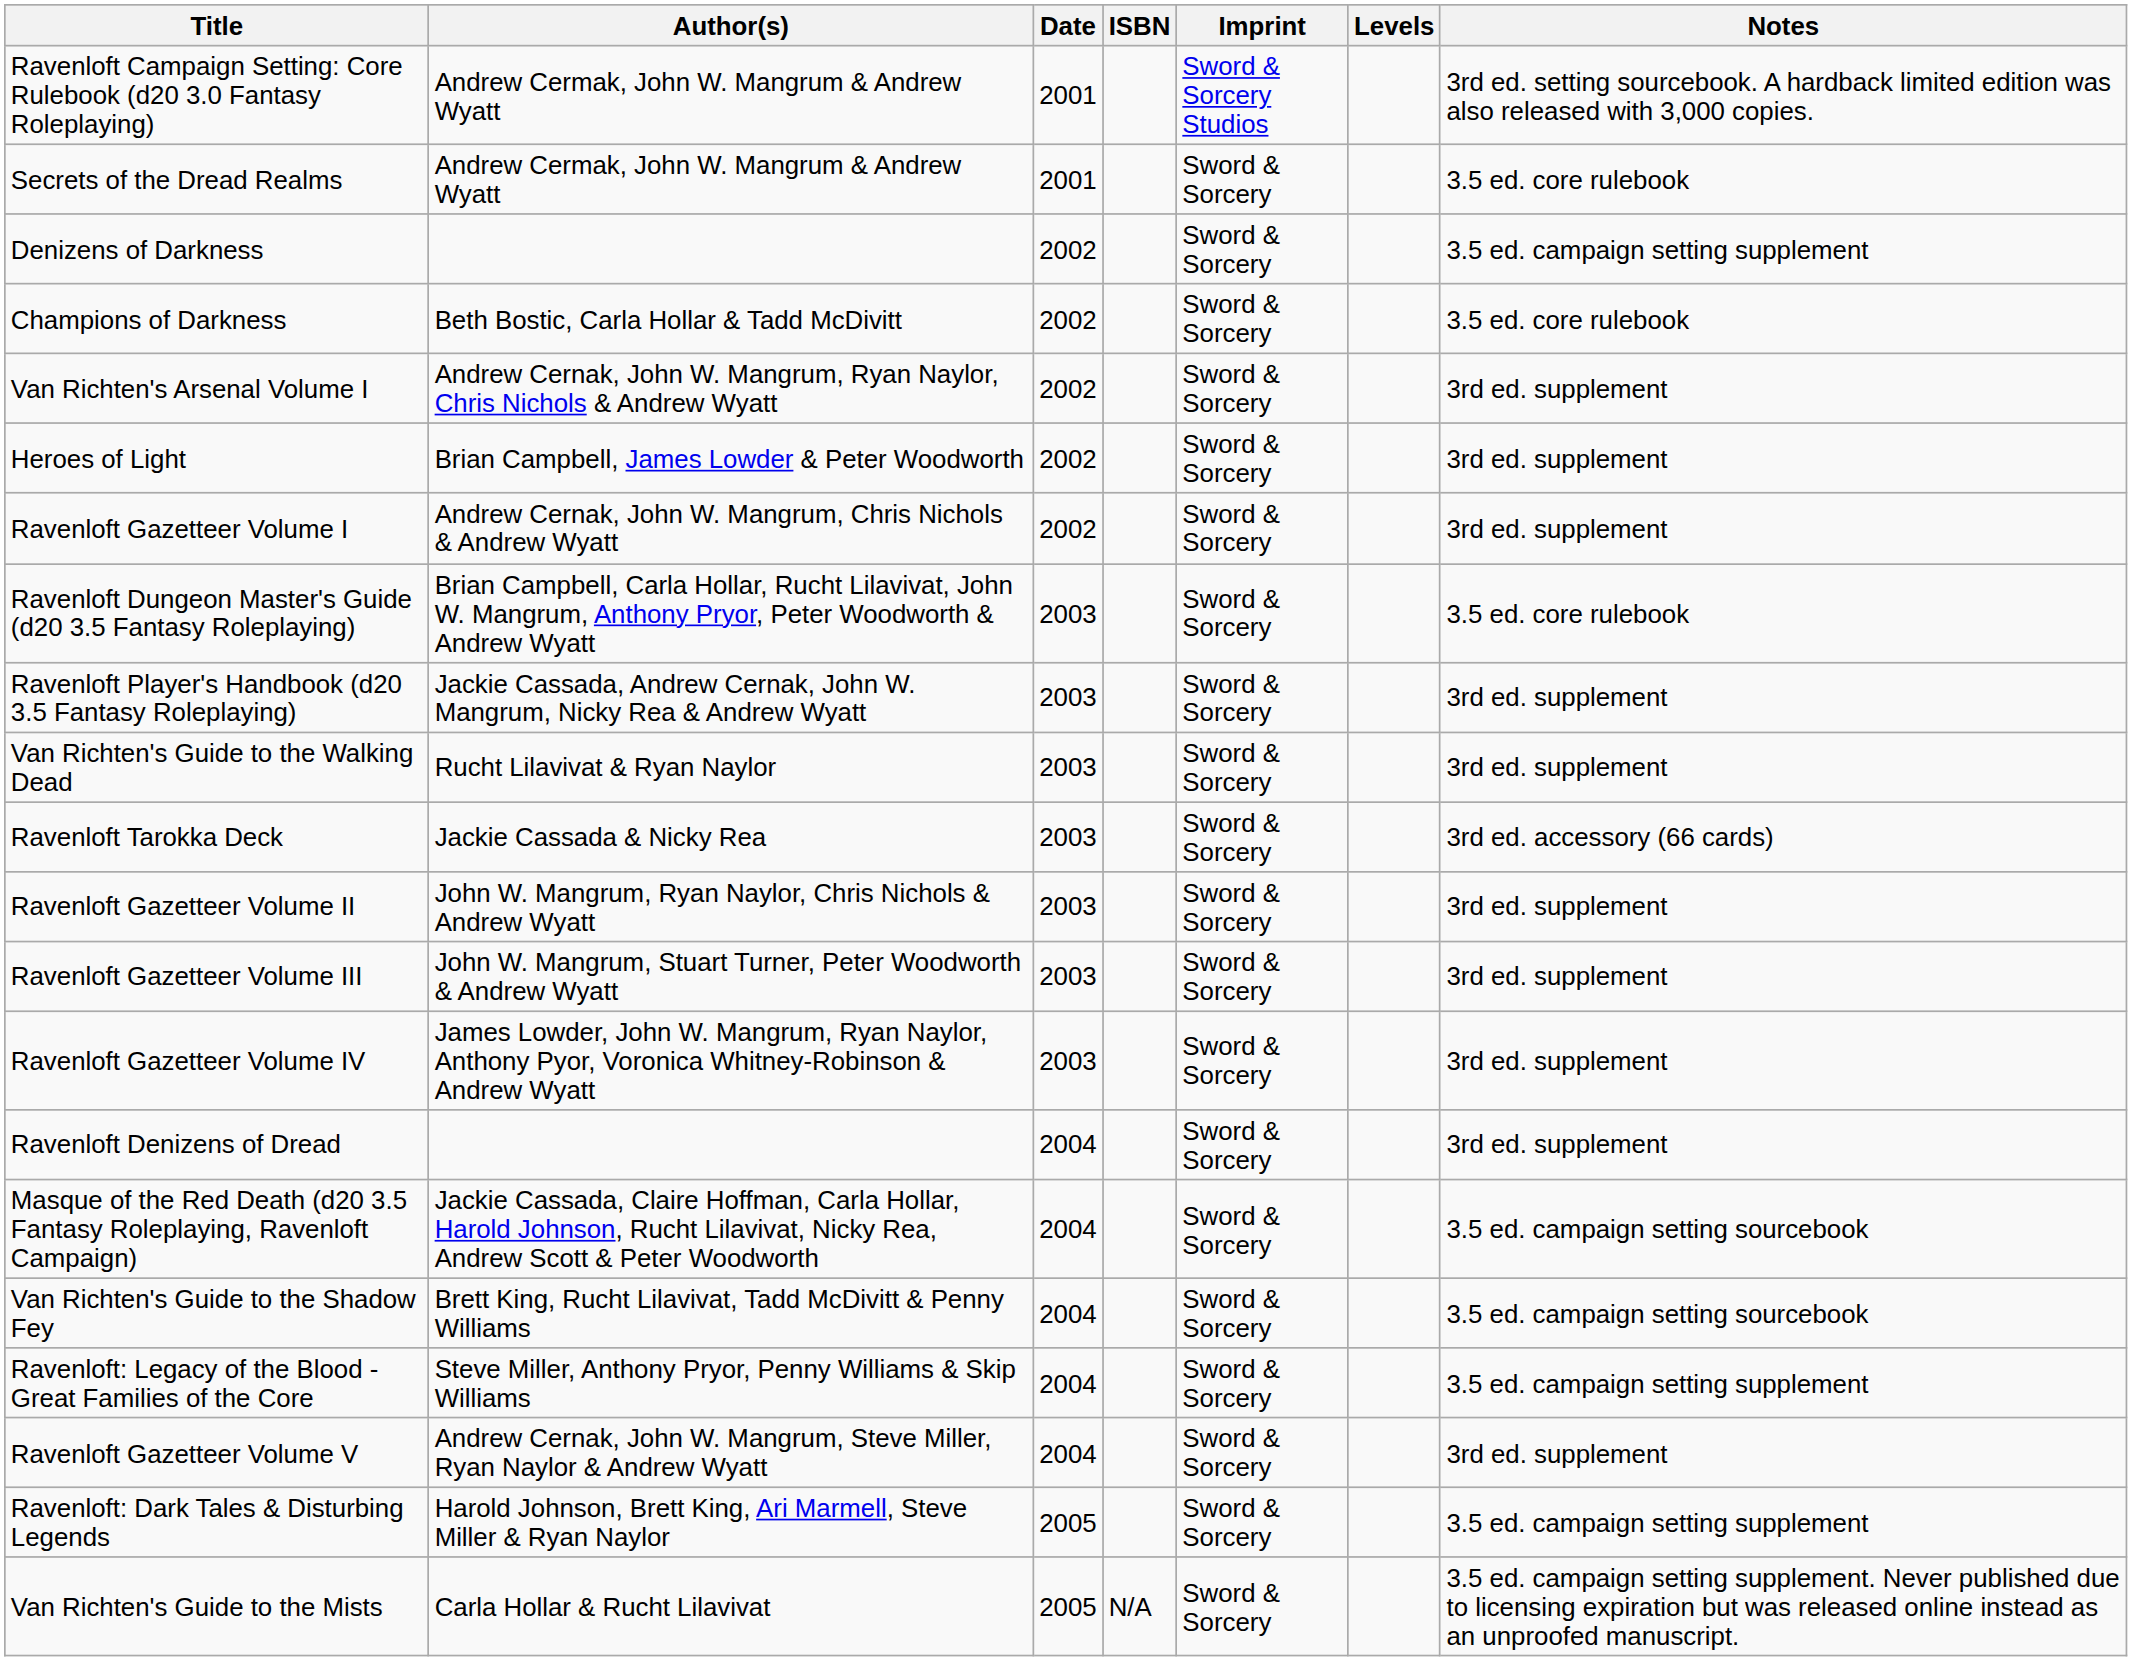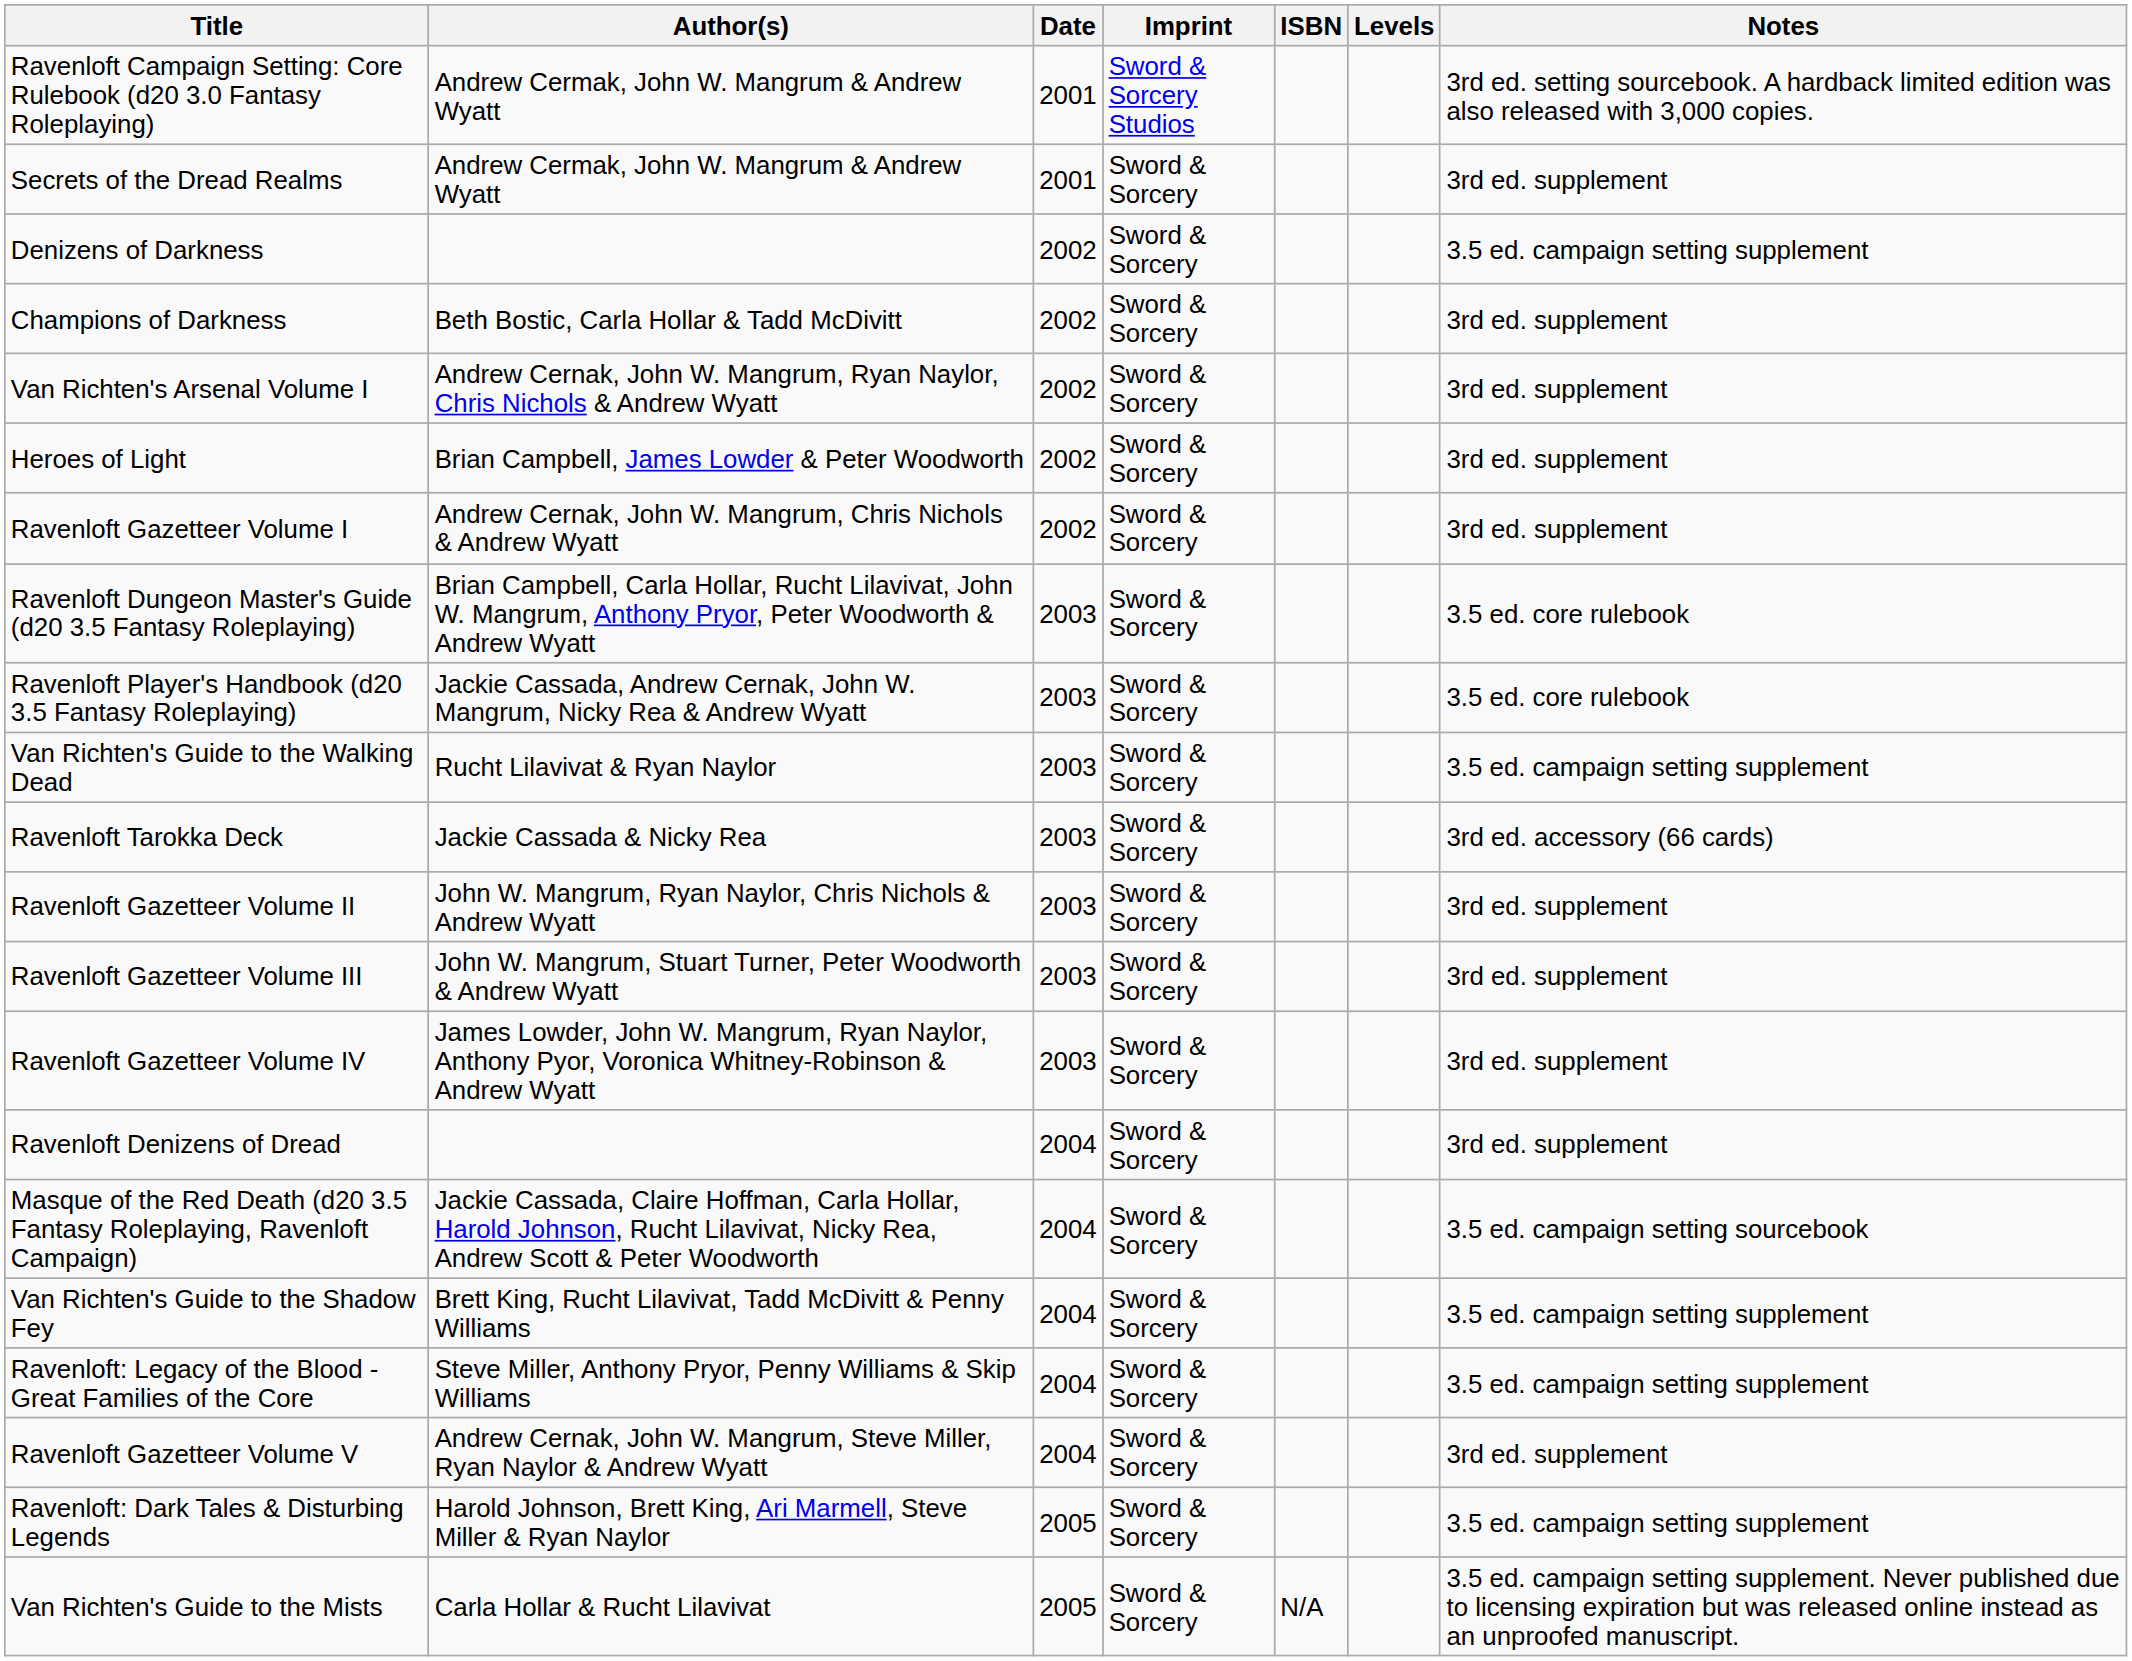columns swapped: ISBN <-> Imprint
Secrets of the Dread Realms | Notes: 3.5 ed. core rulebook -> 3rd ed. supplement
Champions of Darkness | Notes: 3.5 ed. core rulebook -> 3rd ed. supplement
Ravenloft Player's Handbook (d20 3.5 Fantasy Roleplaying) | Notes: 3rd ed. supplement -> 3.5 ed. core rulebook
Van Richten's Guide to the Walking Dead | Notes: 3rd ed. supplement -> 3.5 ed. campaign setting supplement
Van Richten's Guide to the Shadow Fey | Notes: 3.5 ed. campaign setting sourcebook -> 3.5 ed. campaign setting supplement
